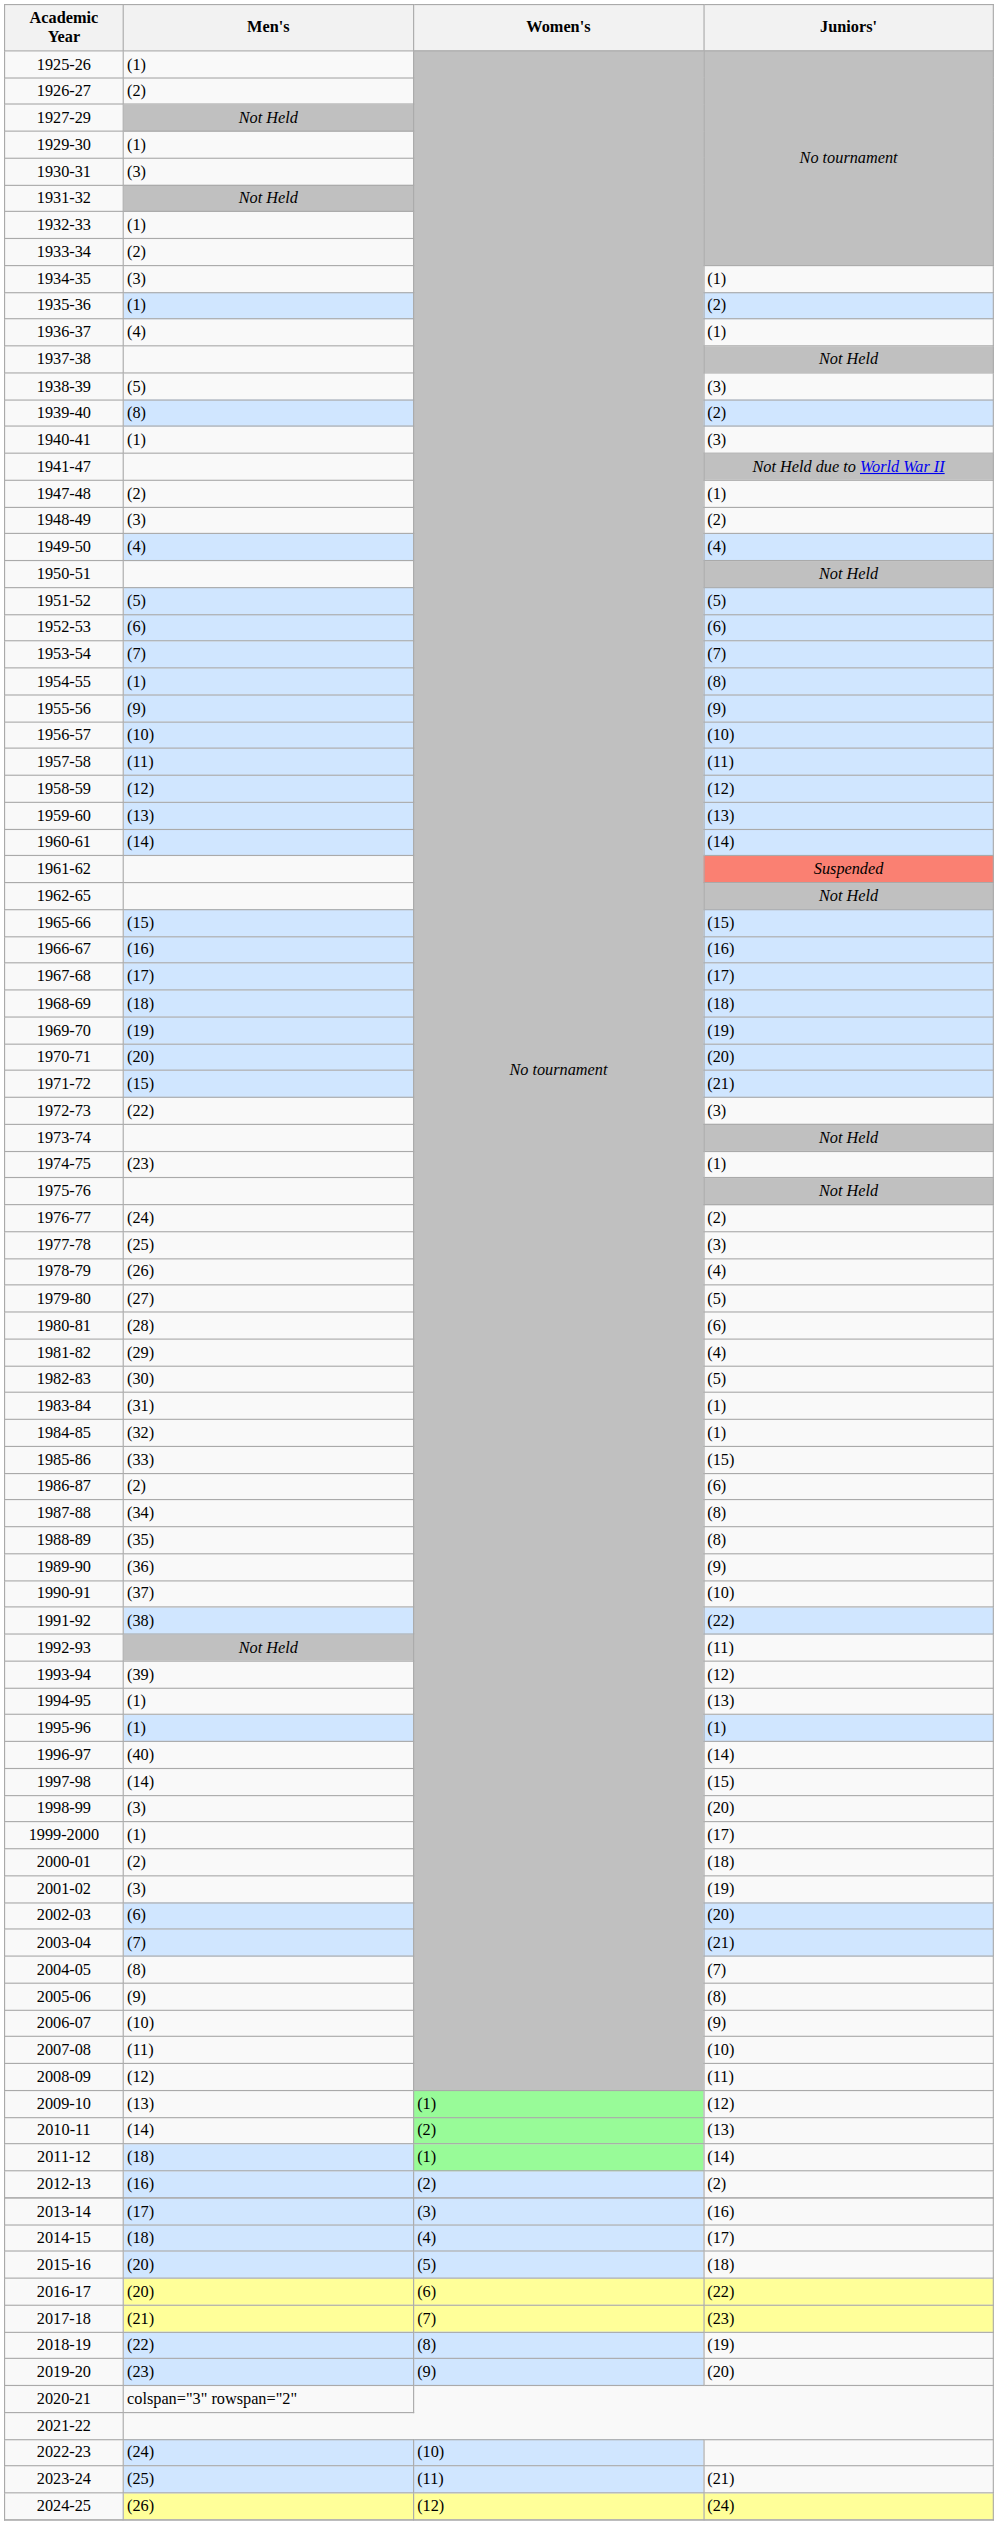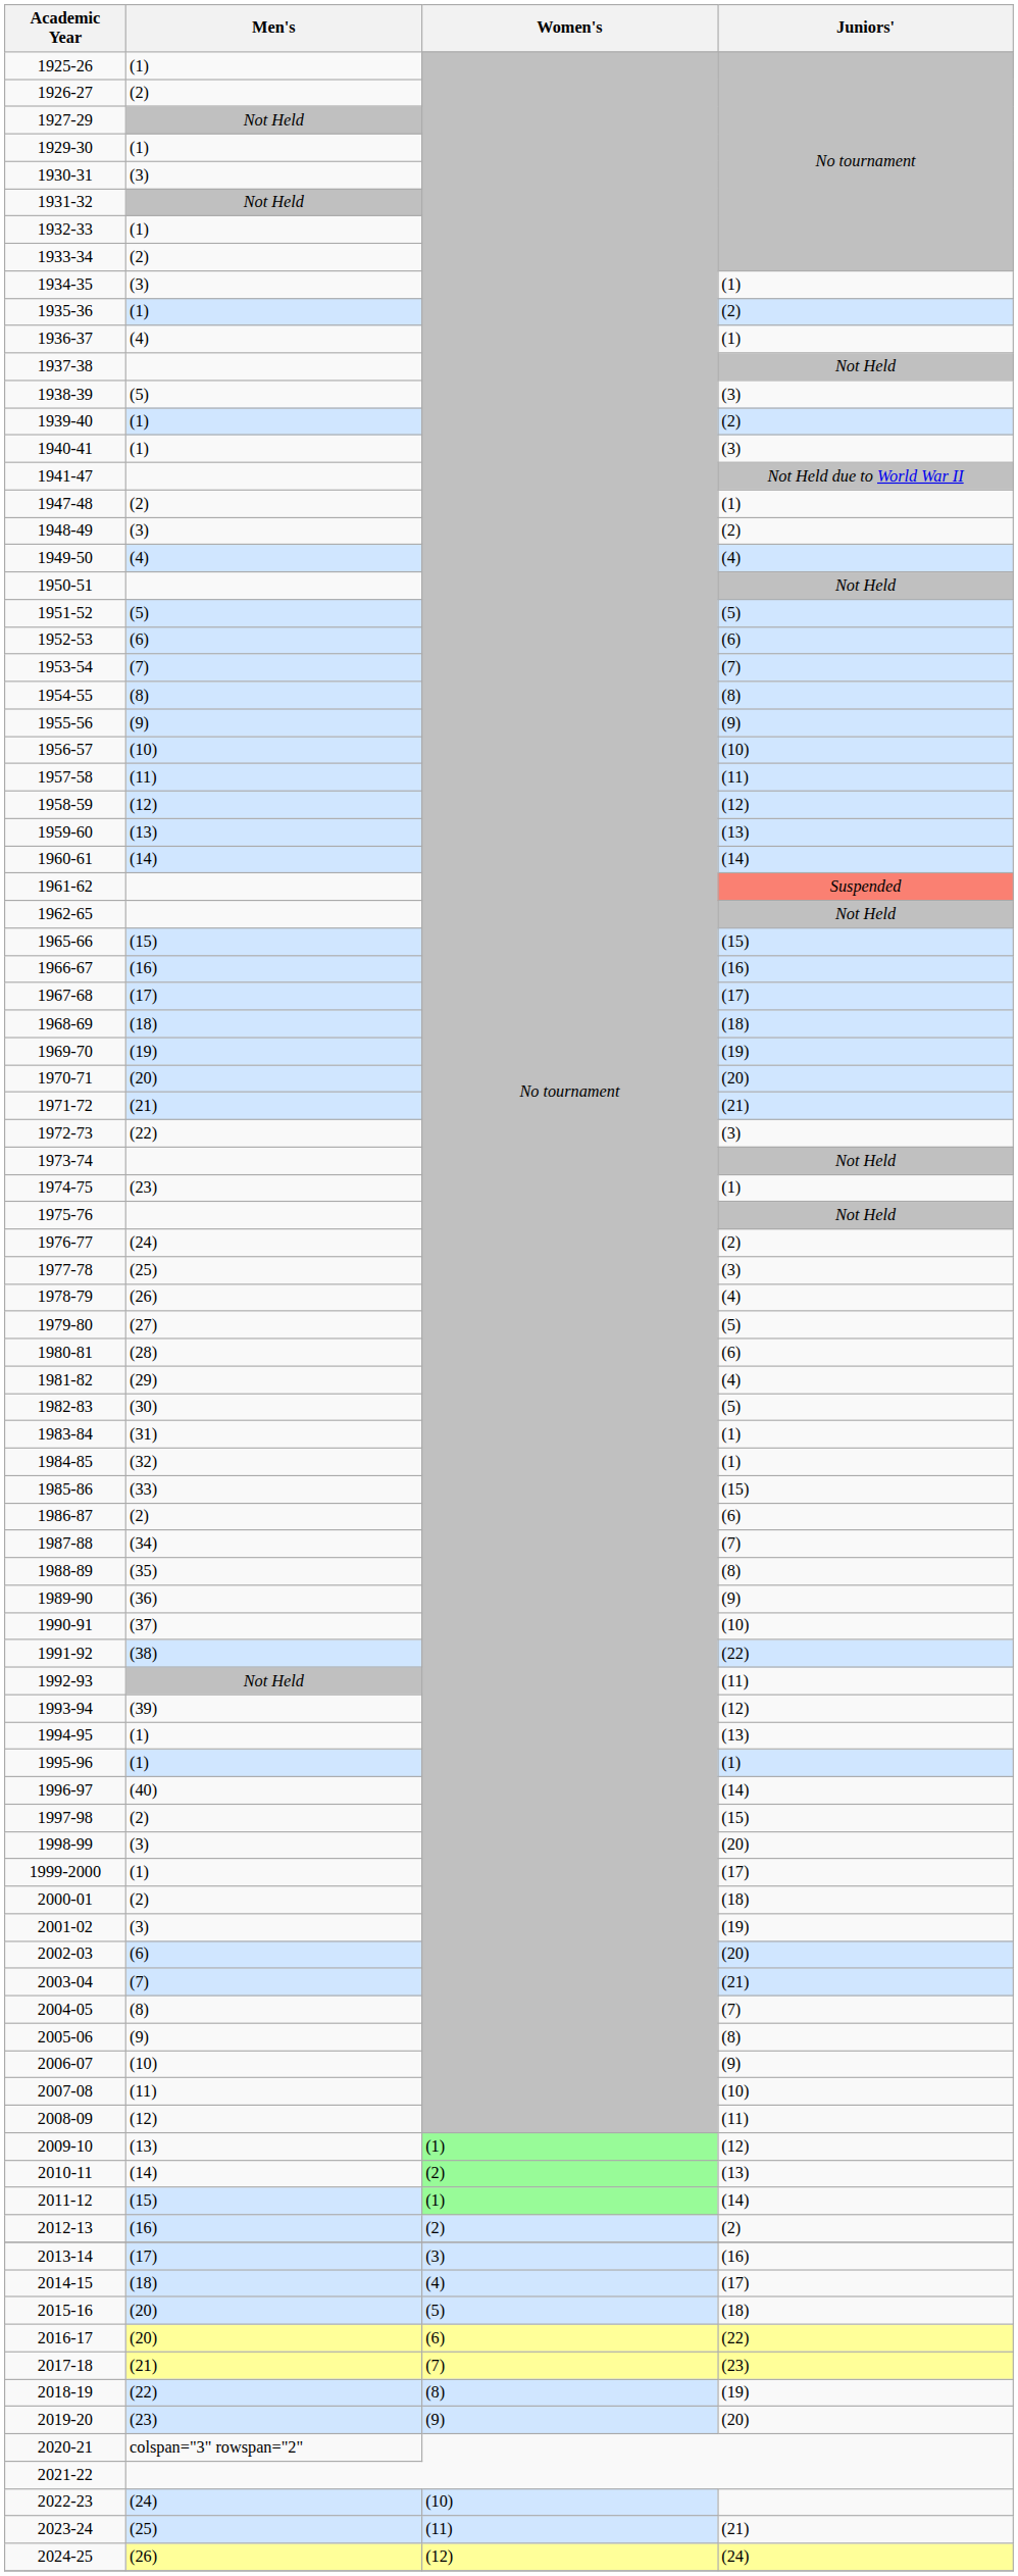1939-40 | Men's: (8) -> (1)
1954-55 | Men's: (1) -> (8)
1971-72 | Men's: (15) -> (21)
1987-88 | Juniors': (8) -> (7)
1997-98 | Men's: (14) -> (2)
2011-12 | Men's: (18) -> (15)
